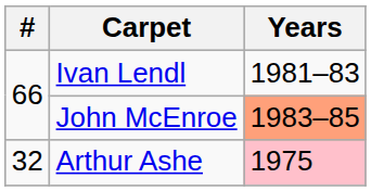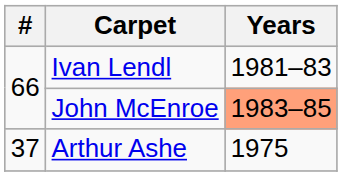Arthur Ashe | #: 32 -> 37
Arthur Ashe | Years: pink background -> no background
